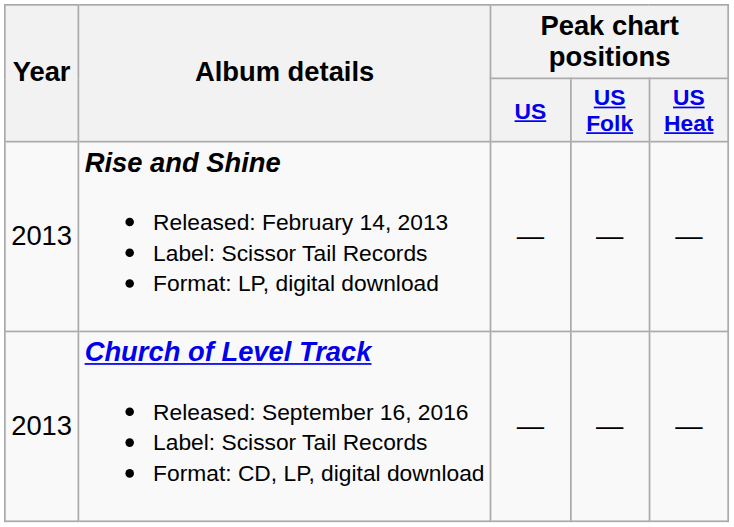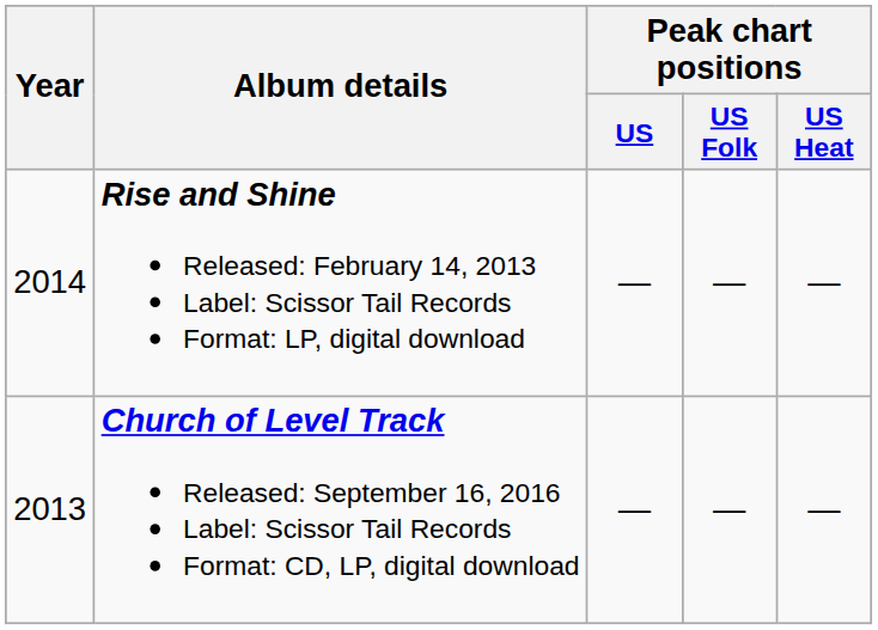row 3 | Year: 2013 -> 2014
